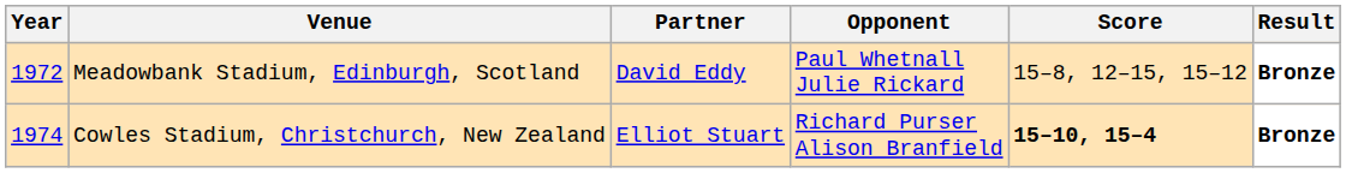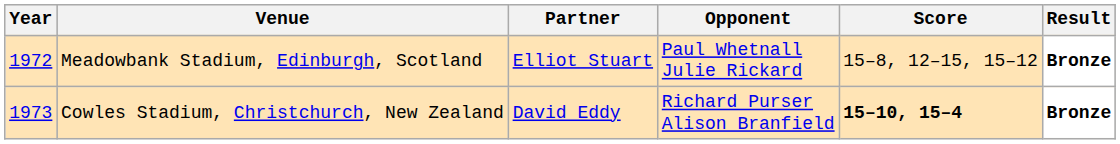Meadowbank Stadium, Edinburgh, Scotland | Partner: David Eddy -> Elliot Stuart
Cowles Stadium, Christchurch, New Zealand | Year: 1974 -> 1973
Cowles Stadium, Christchurch, New Zealand | Partner: Elliot Stuart -> David Eddy
